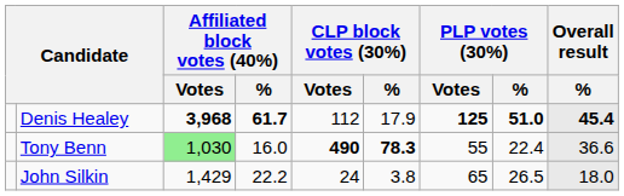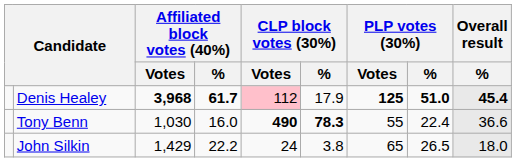Denis Healey | CLP block votes (30%) / Votes: no background -> pink background
Tony Benn | Affiliated block votes (40%) / Votes: lightgreen background -> no background
